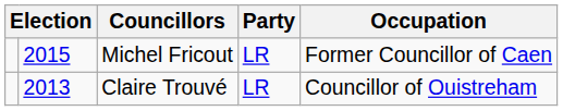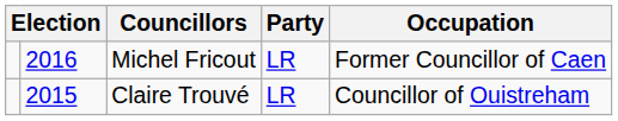Michel Fricout | column 2: 2015 -> 2016
Claire Trouvé | column 2: 2013 -> 2015
